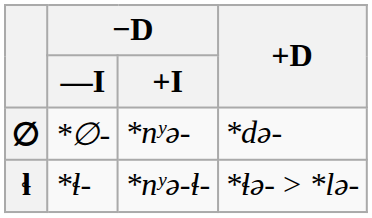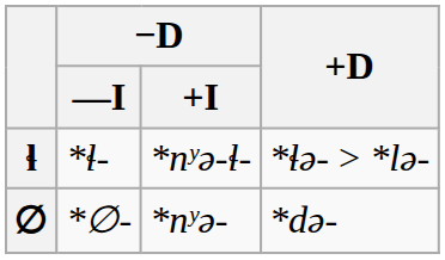rows swapped: ∅ <-> ɬ
